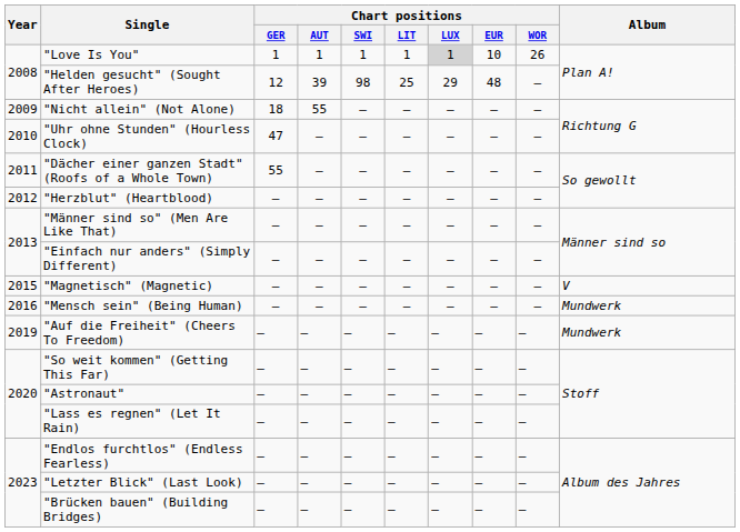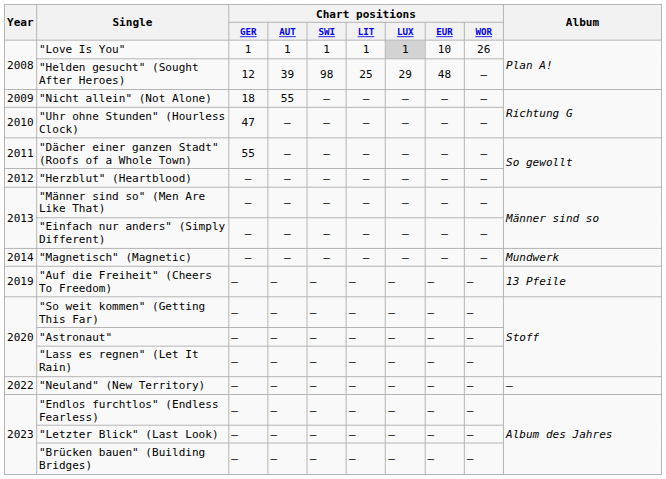"Magnetisch" (Magnetic) | Year: 2015 -> 2014
"Magnetisch" (Magnetic) | Album: V -> Mundwerk
- row: 2016 | "Mensch sein" (Being Human) | — | — | — | — | — | — | — | Mundwerk
"Auf die Freiheit" (Cheers To Freedom) | Album: Mundwerk -> 13 Pfeile
+ row: 2022 | "Neuland" (New Territory) | — | — | — | — | — | — | — | —
